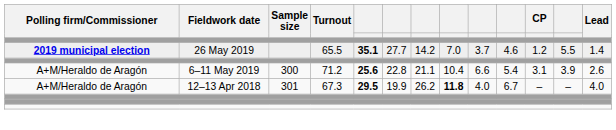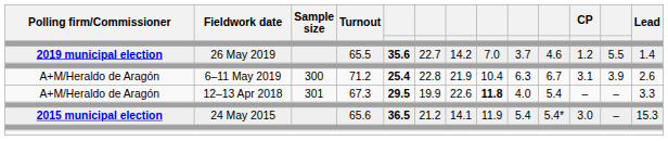26 May 2019 | column 5: 35.1 -> 35.6
26 May 2019 | column 6: 27.7 -> 22.7
6–11 May 2019 | column 5: 25.6 -> 25.4
6–11 May 2019 | column 7: 21.1 -> 21.9
6–11 May 2019 | column 9: 6.6 -> 6.3
6–11 May 2019 | column 10: 5.4 -> 6.7
12–13 Apr 2018 | column 7: 26.2 -> 22.6
12–13 Apr 2018 | column 10: 6.7 -> 5.4
12–13 Apr 2018 | Lead: 4.0 -> 3.3
+ row: 2015 municipal election | 24 May 2015 | 65.6 | 36.5 | 21.2 | 14.1 | 11.9 | 5.4 | 5.4* | 3.0 | – | 15.3
